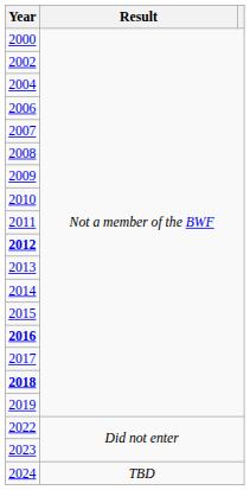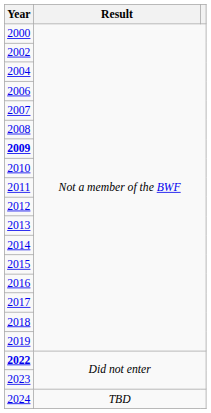2009 | Year: normal -> bold
2012 | Year: bold -> normal
2016 | Year: bold -> normal
2018 | Year: bold -> normal
2022 | Year: normal -> bold
